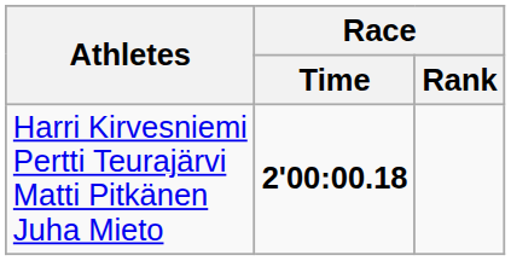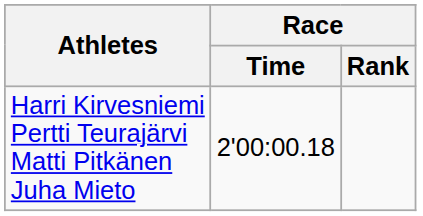row 3 | Race / Time: bold -> normal
